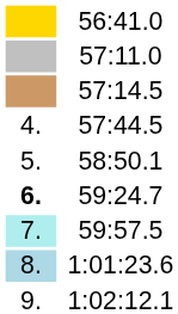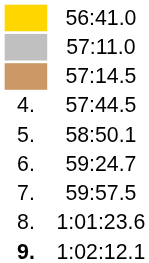59:24.7 | column 1: bold -> normal
59:57.5 | column 1: paleturquoise background -> no background
1:01:23.6 | column 1: lightblue background -> no background
1:02:12.1 | column 1: normal -> bold
